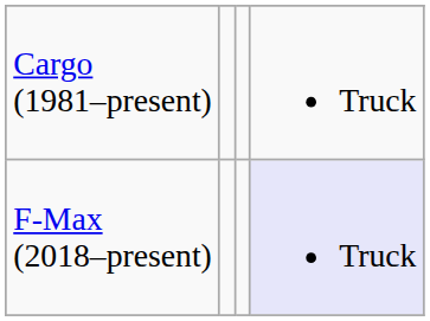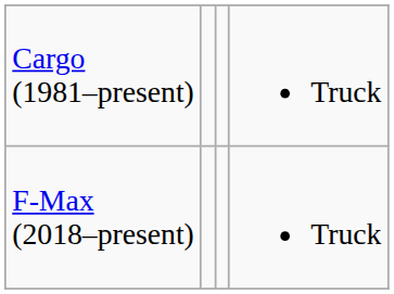F-Max (2018–present) | column 4: lavender background -> no background
